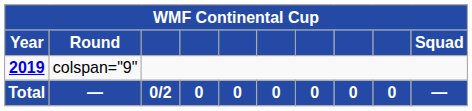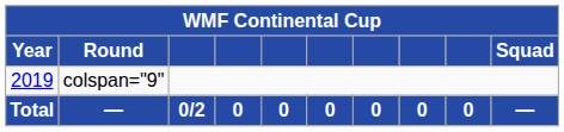colspan="9" | Year: bold -> normal
